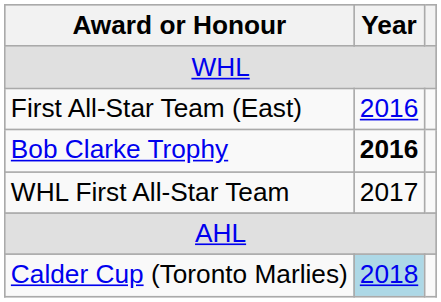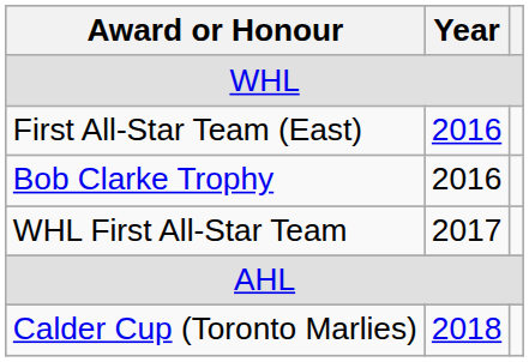Bob Clarke Trophy | Year: bold -> normal
Calder Cup (Toronto Marlies) | Year: lightblue background -> no background
